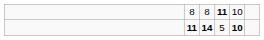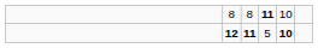row 2 | column 2: 11 -> 12
row 2 | column 3: 14 -> 11
